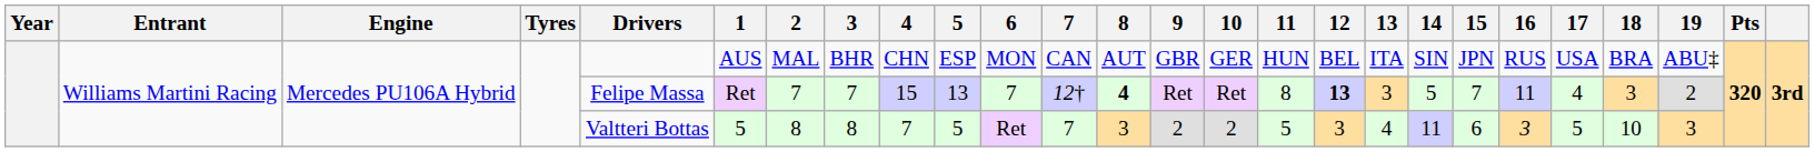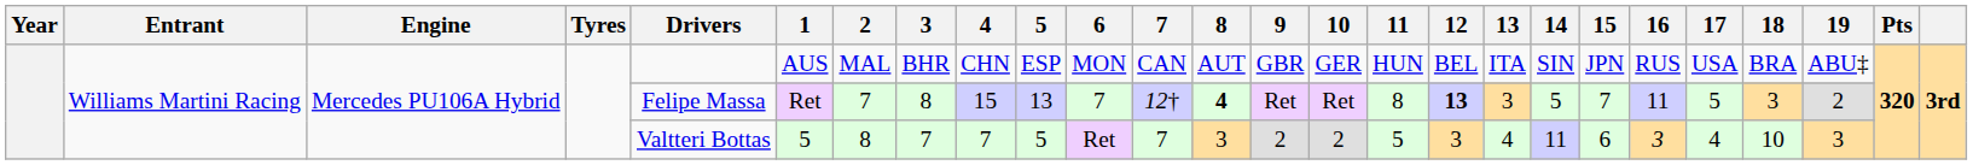row 3 | 3: 7 -> 8
row 3 | 17: 4 -> 5
row 4 | 3: 8 -> 7
row 4 | 17: 5 -> 4
